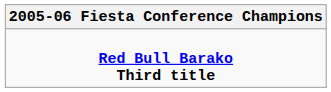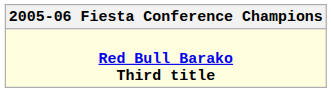row 2 | column 1: no background -> lightyellow background
